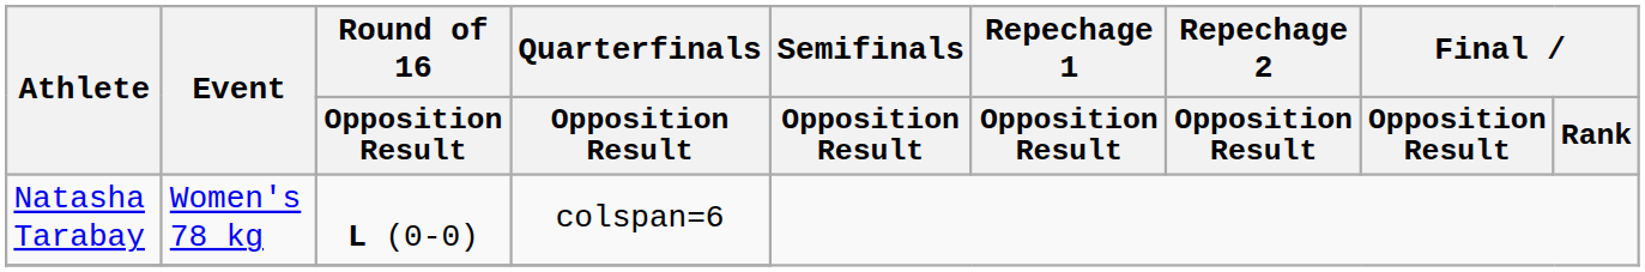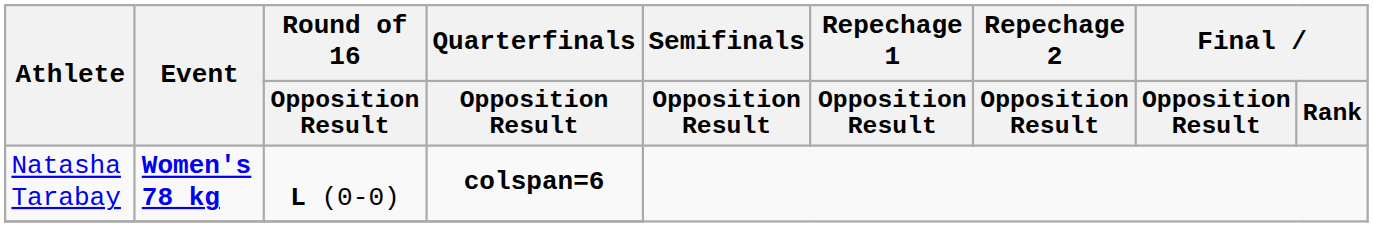Natasha Tarabay | Event: normal -> bold
Natasha Tarabay | Quarterfinals / Opposition Result: normal -> bold
